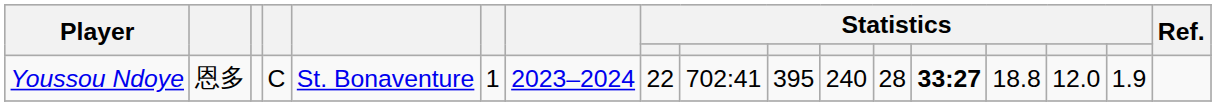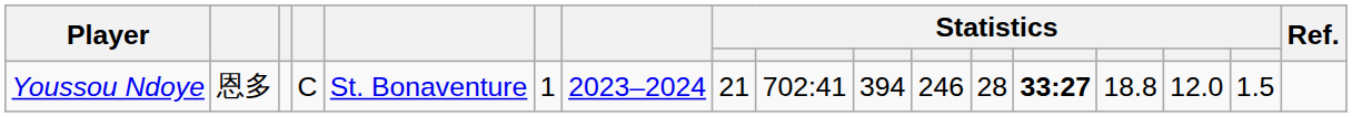Youssou Ndoye | column 8: 22 -> 21
Youssou Ndoye | column 10: 395 -> 394
Youssou Ndoye | column 11: 240 -> 246
Youssou Ndoye | column 16: 1.9 -> 1.5
